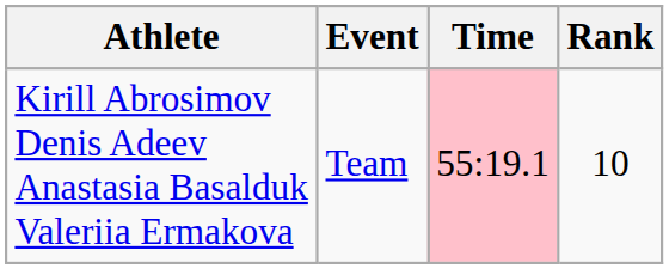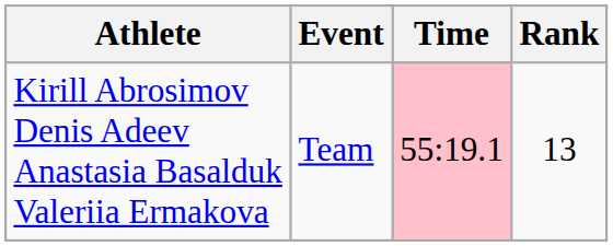row 2 | Rank: 10 -> 13
